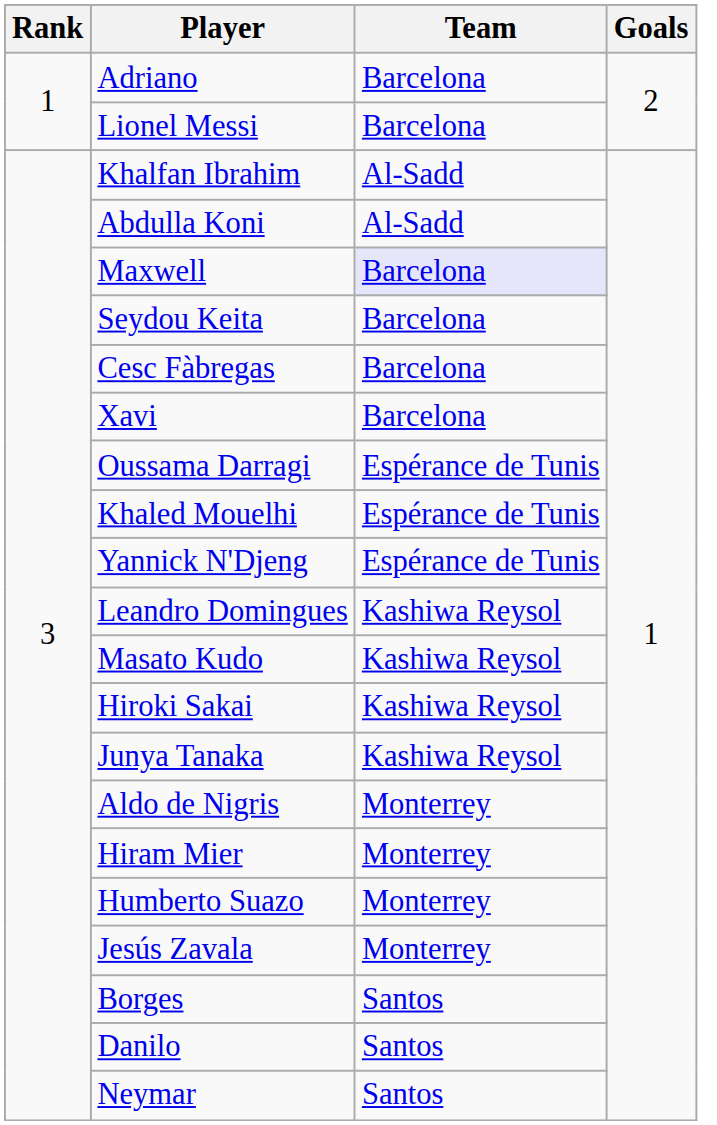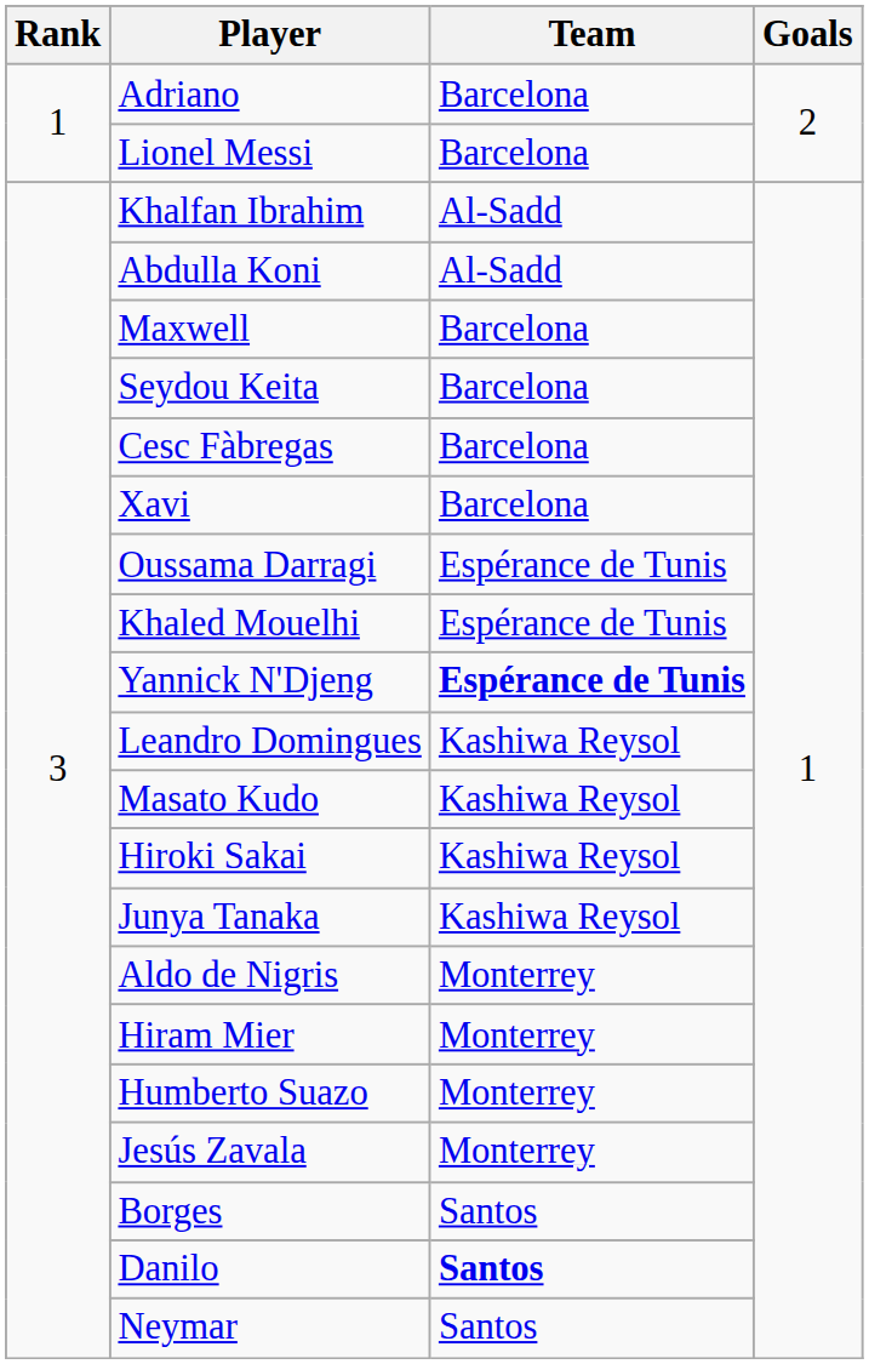Maxwell | Team: lavender background -> no background
Yannick N'Djeng | Team: normal -> bold
Danilo | Team: normal -> bold
